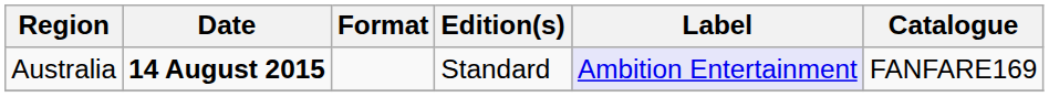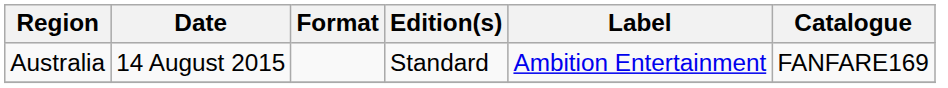Australia | Date: bold -> normal
Australia | Label: lavender background -> no background
